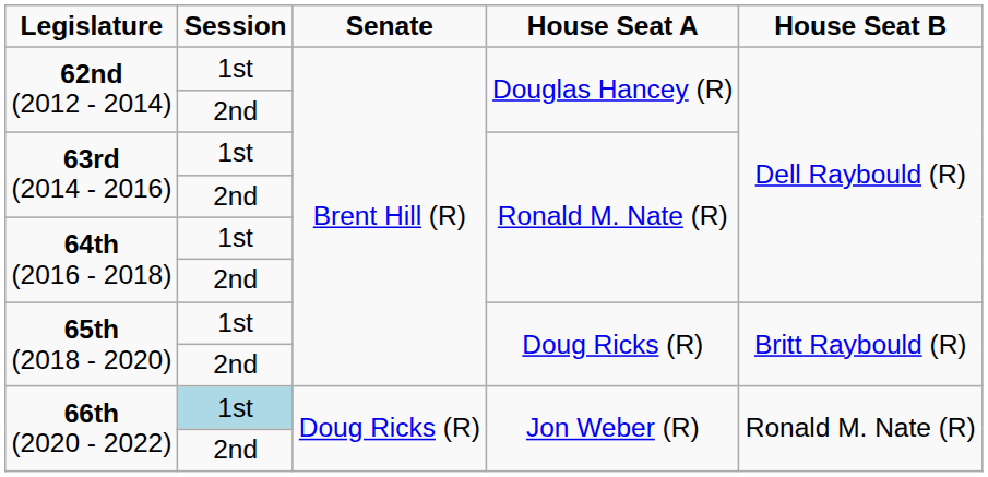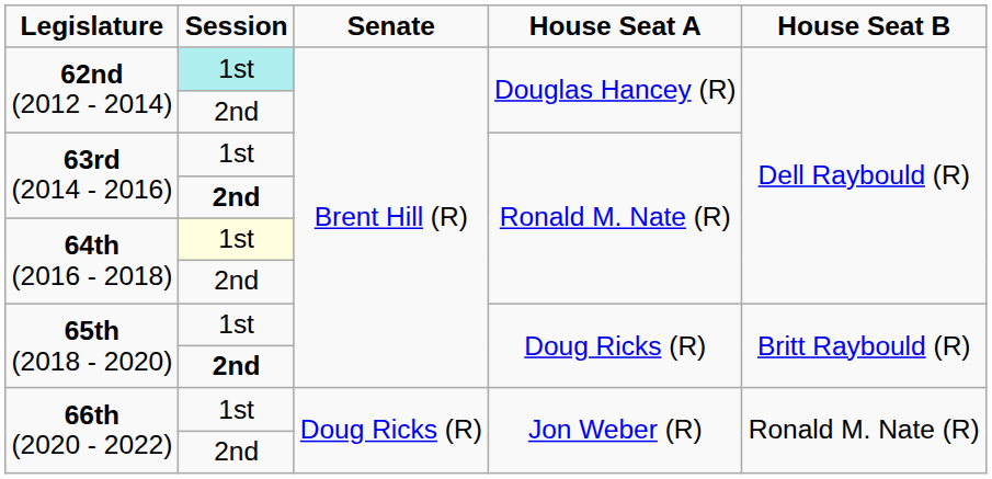62nd (2012 - 2014) / 1st | Session: no background -> paleturquoise background
63rd (2014 - 2016) / 2nd | Session: normal -> bold
64th (2016 - 2018) / 1st | Session: no background -> lightyellow background
65th (2018 - 2020) / 2nd | Session: normal -> bold
66th (2020 - 2022) / 1st | Session: lightblue background -> no background
